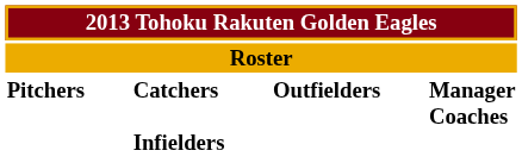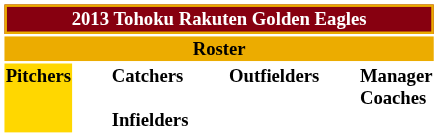Pitchers | column 1: no background -> gold background
